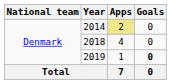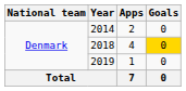2014 | Apps: khaki background -> no background
2018 | Goals: no background -> gold background
2019 | Goals: bold -> normal
